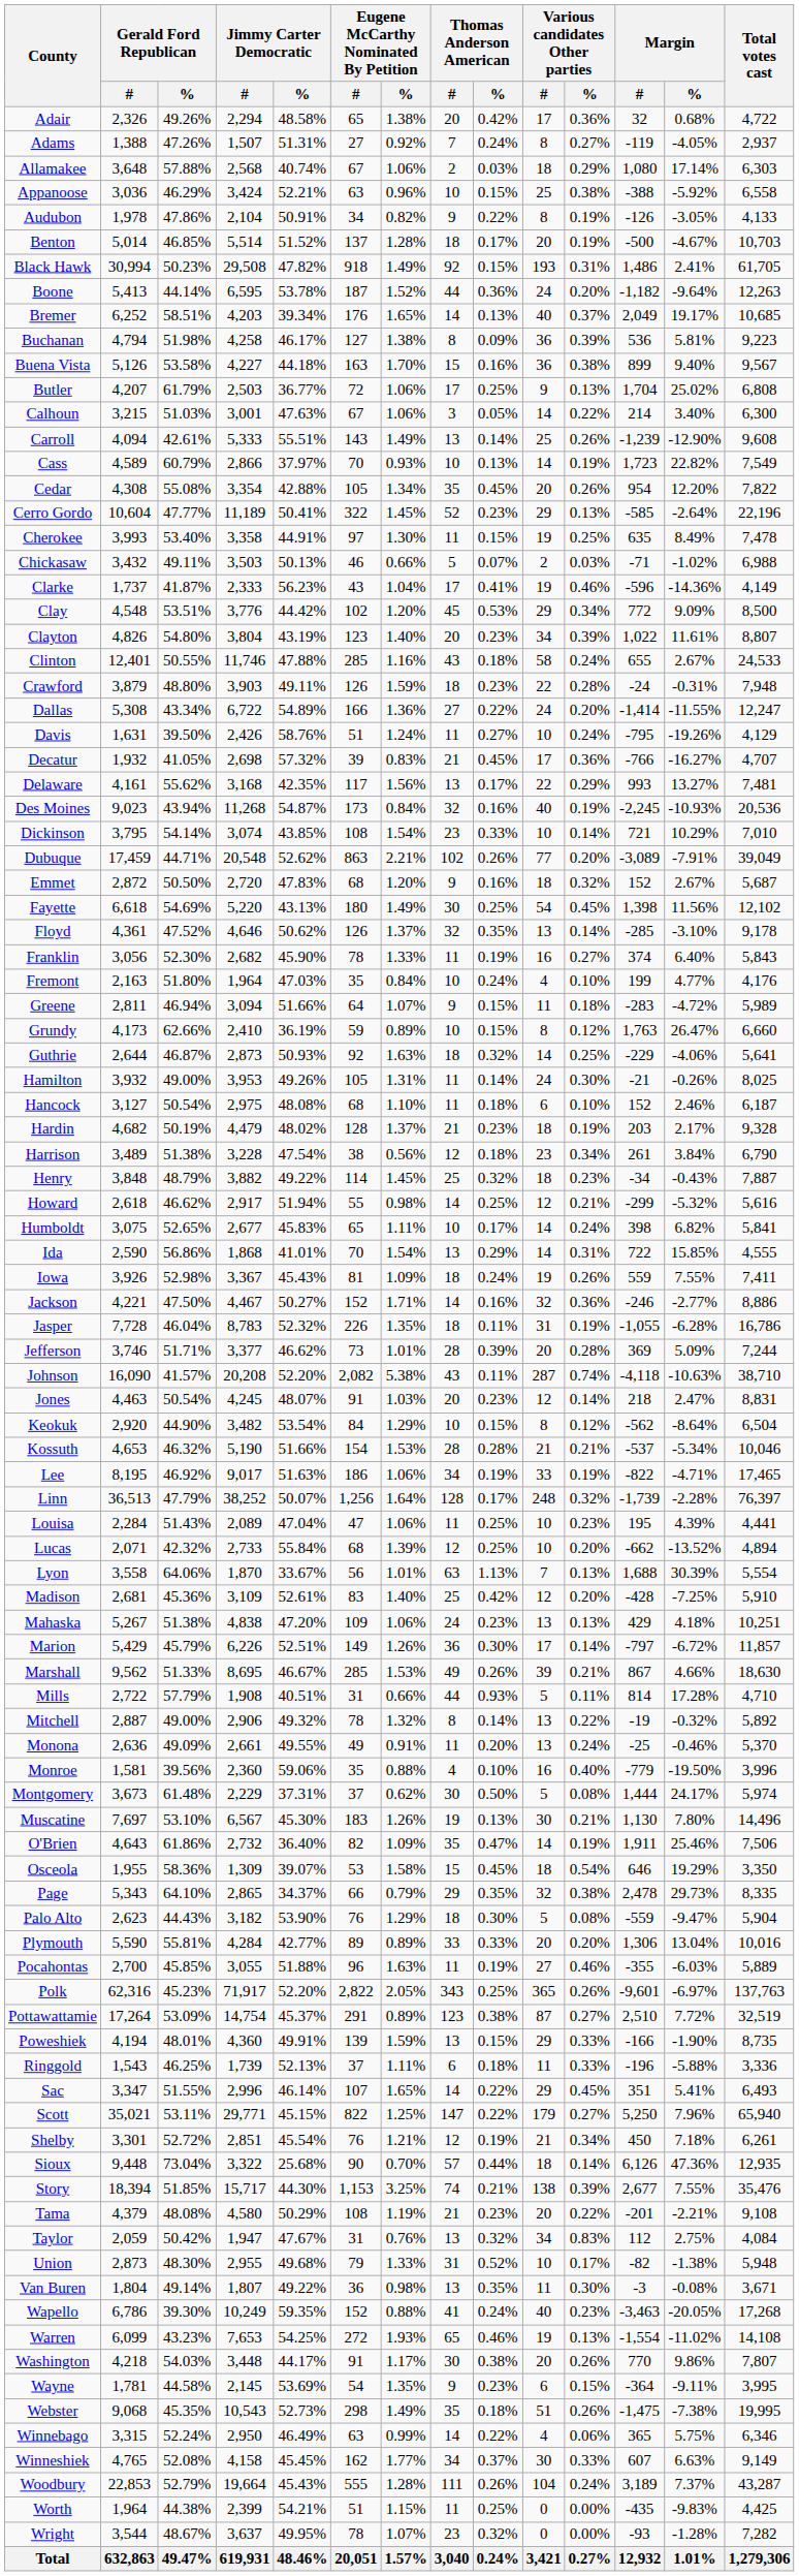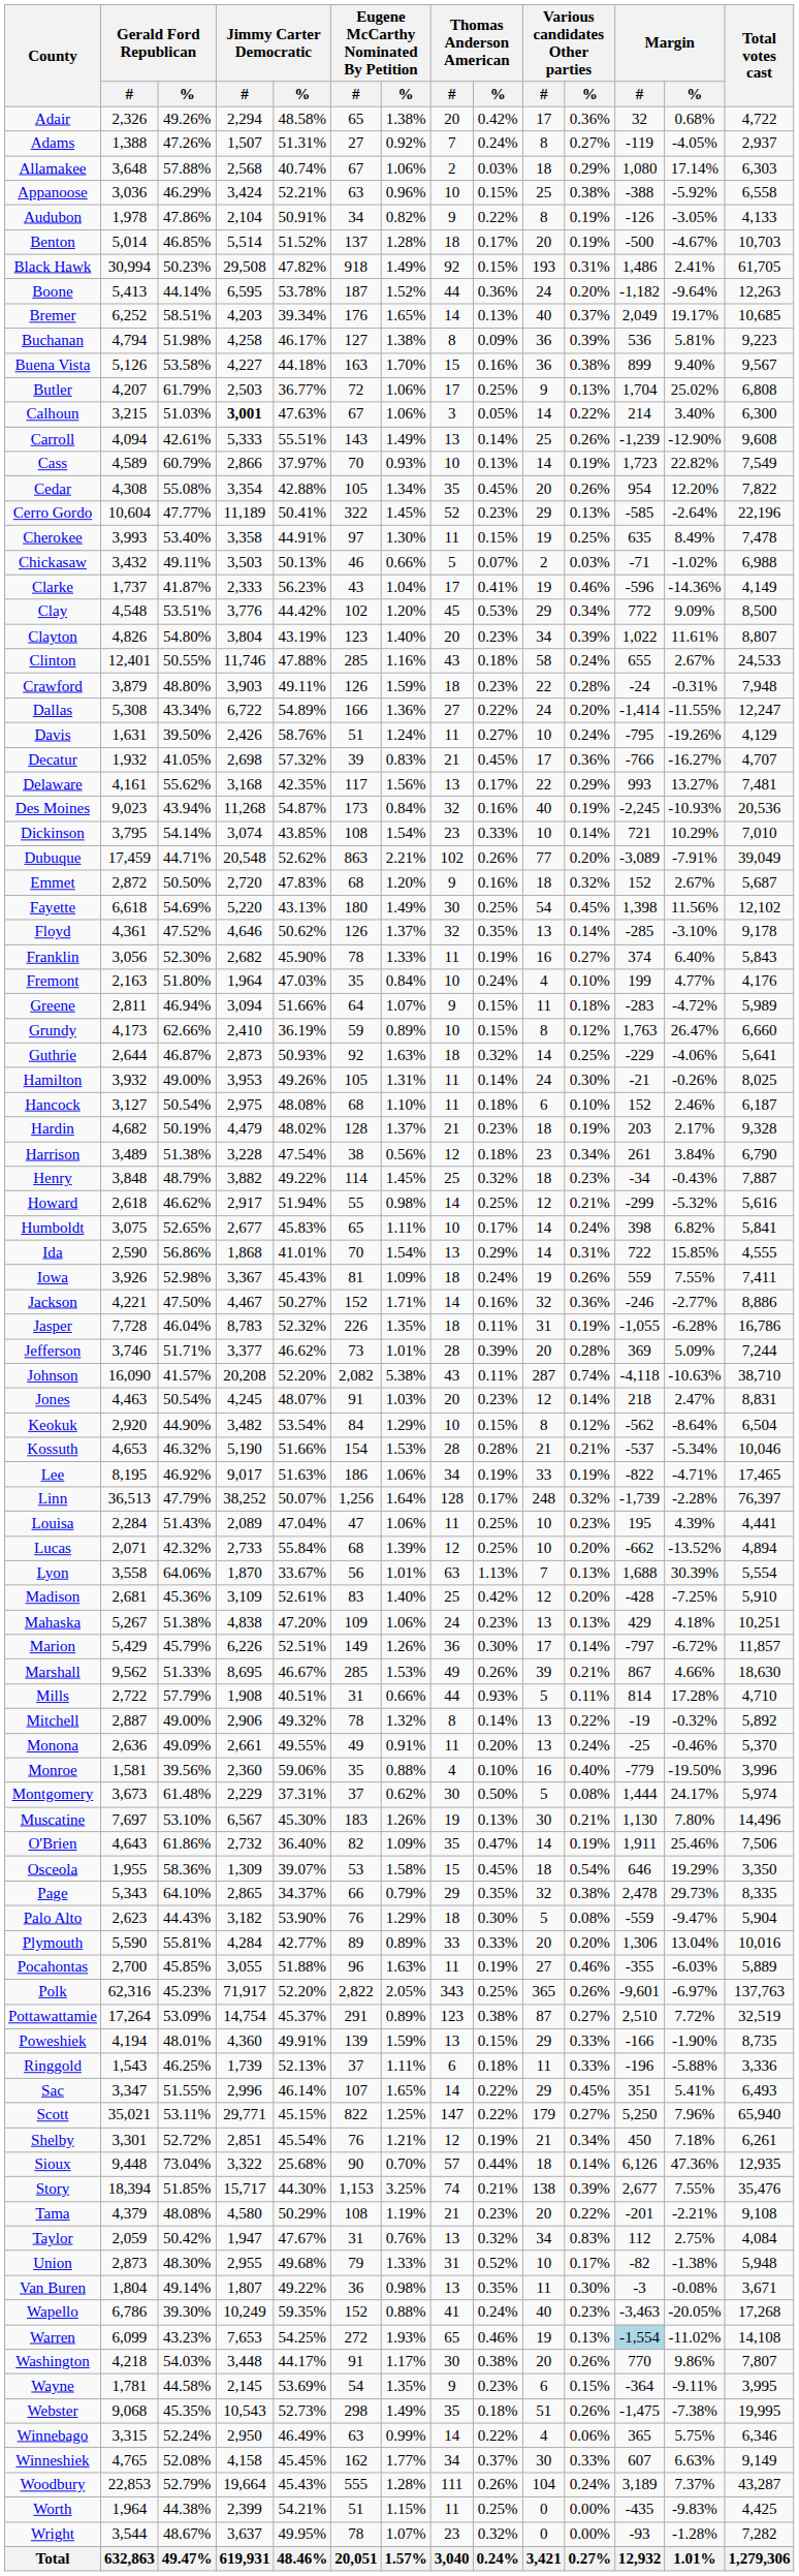Calhoun | Jimmy Carter Democratic / #: normal -> bold
Warren | Margin / #: no background -> lightblue background
